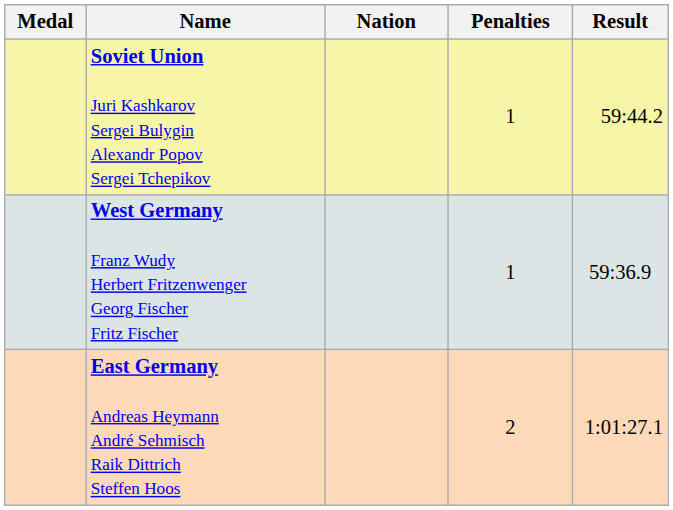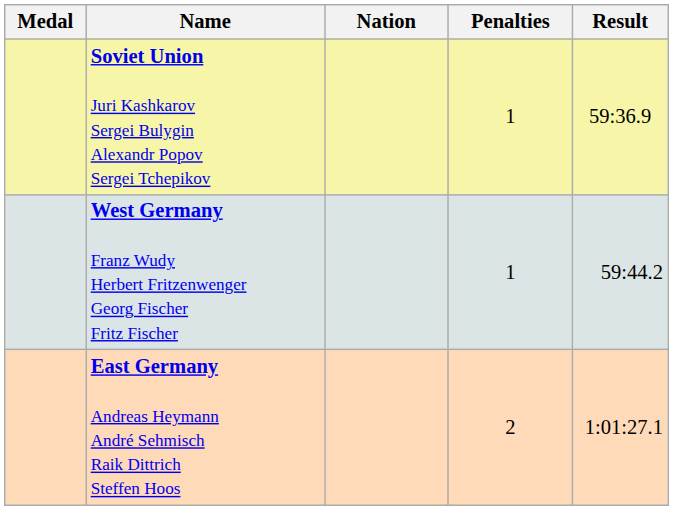row 2 | Result: 59:44.2 -> 59:36.9
row 3 | Result: 59:36.9 -> 59:44.2
